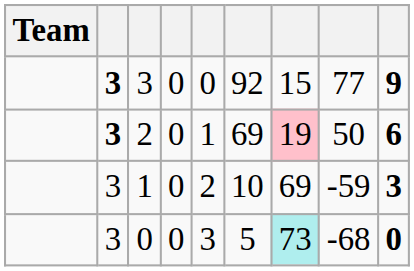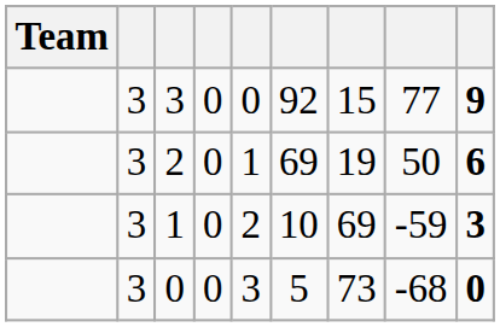row 2 | column 2: bold -> normal
row 3 | column 2: bold -> normal
row 3 | column 7: pink background -> no background
row 5 | column 7: paleturquoise background -> no background
